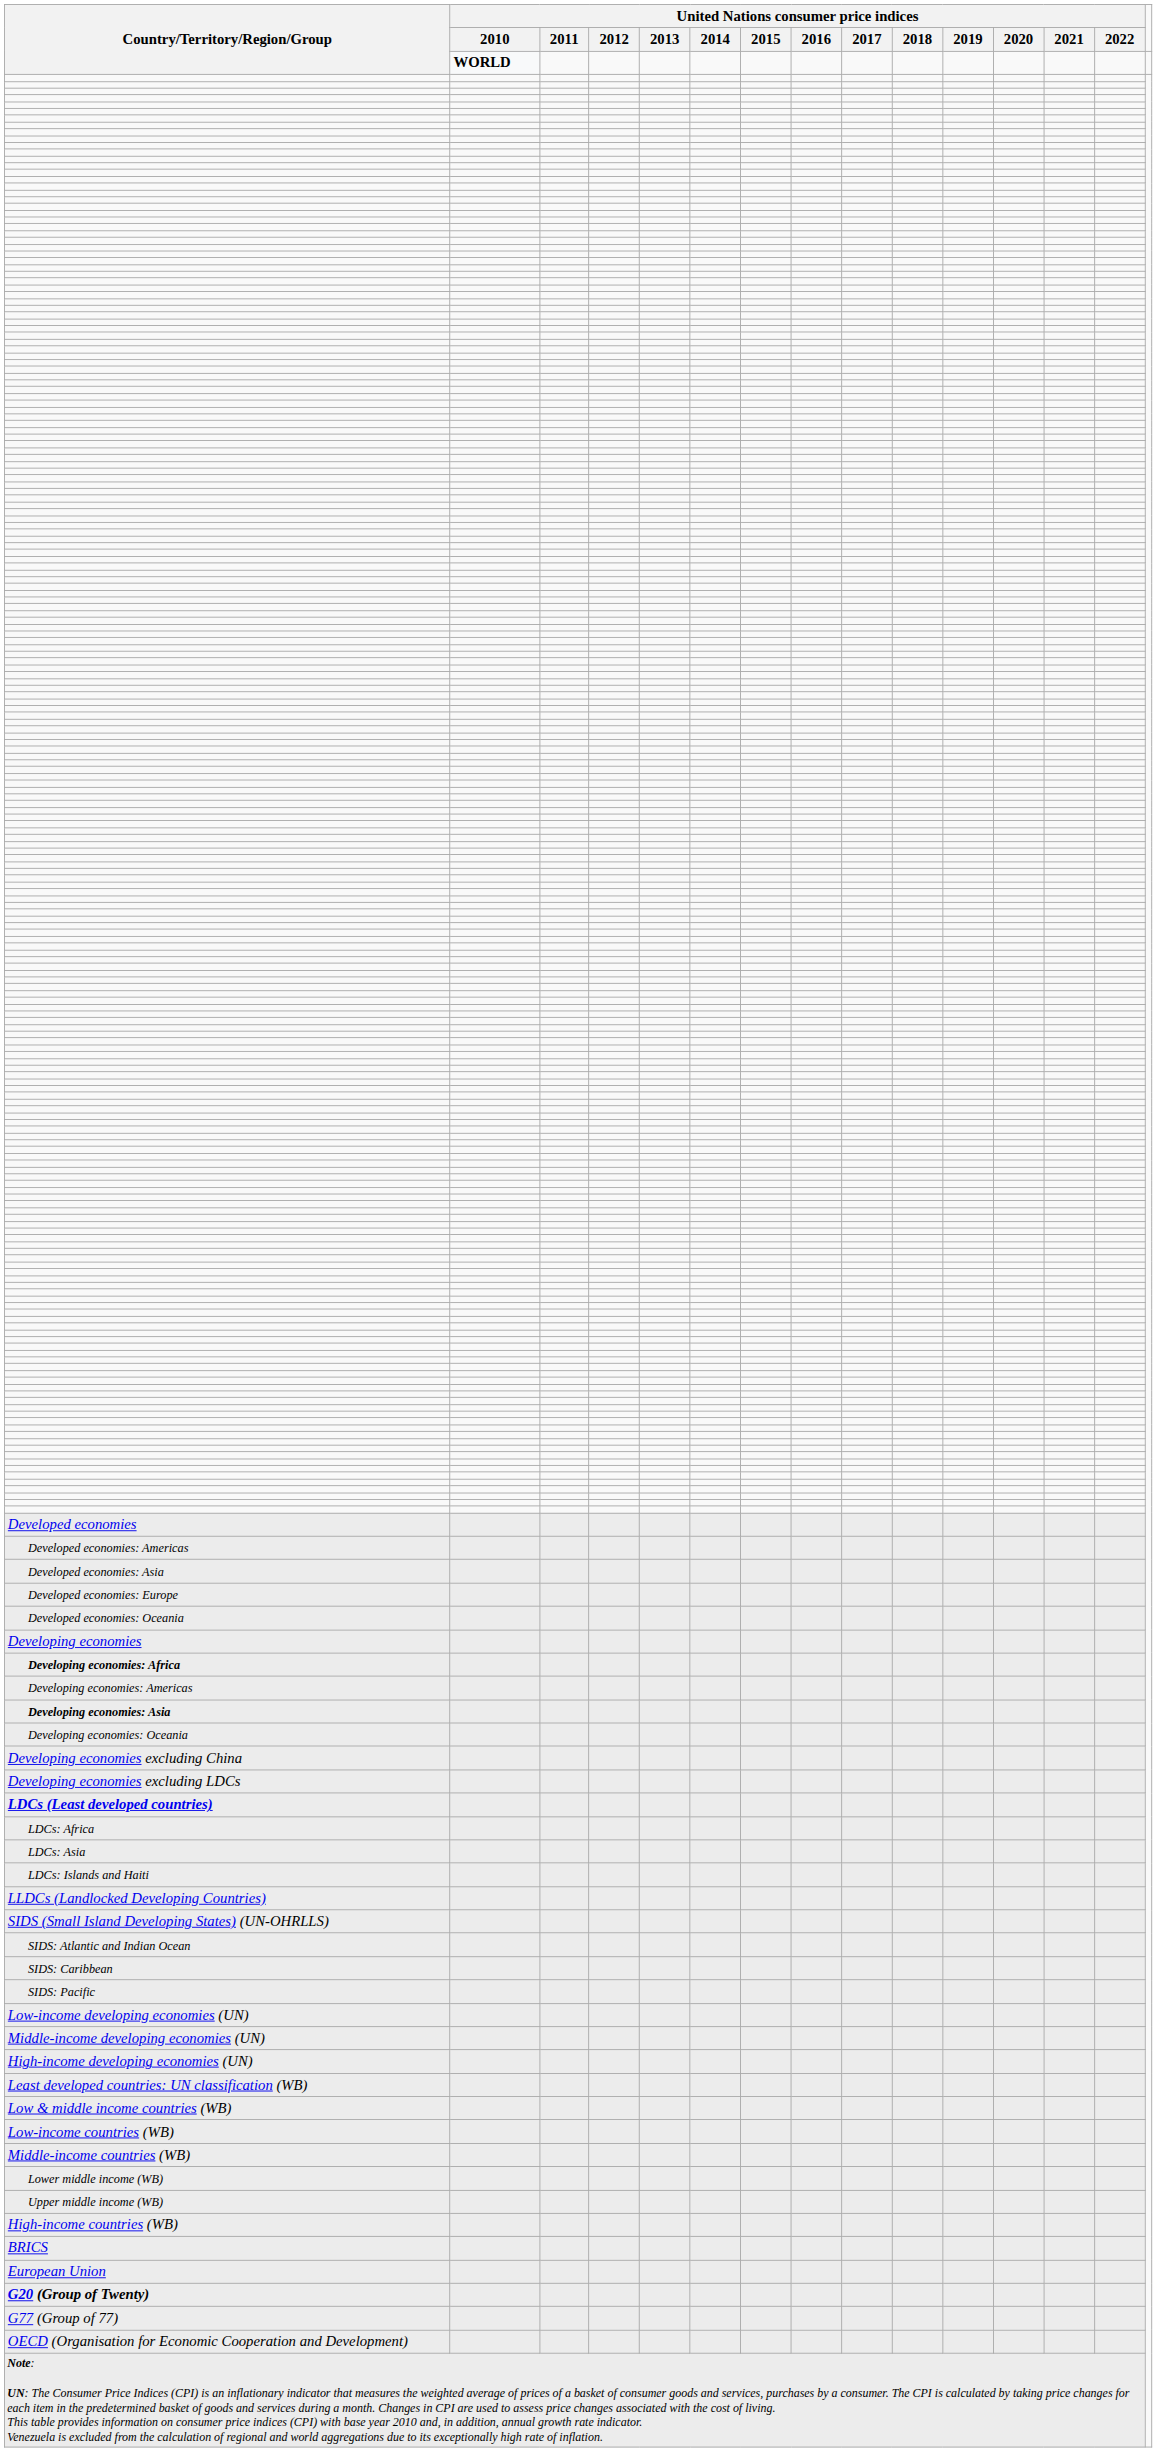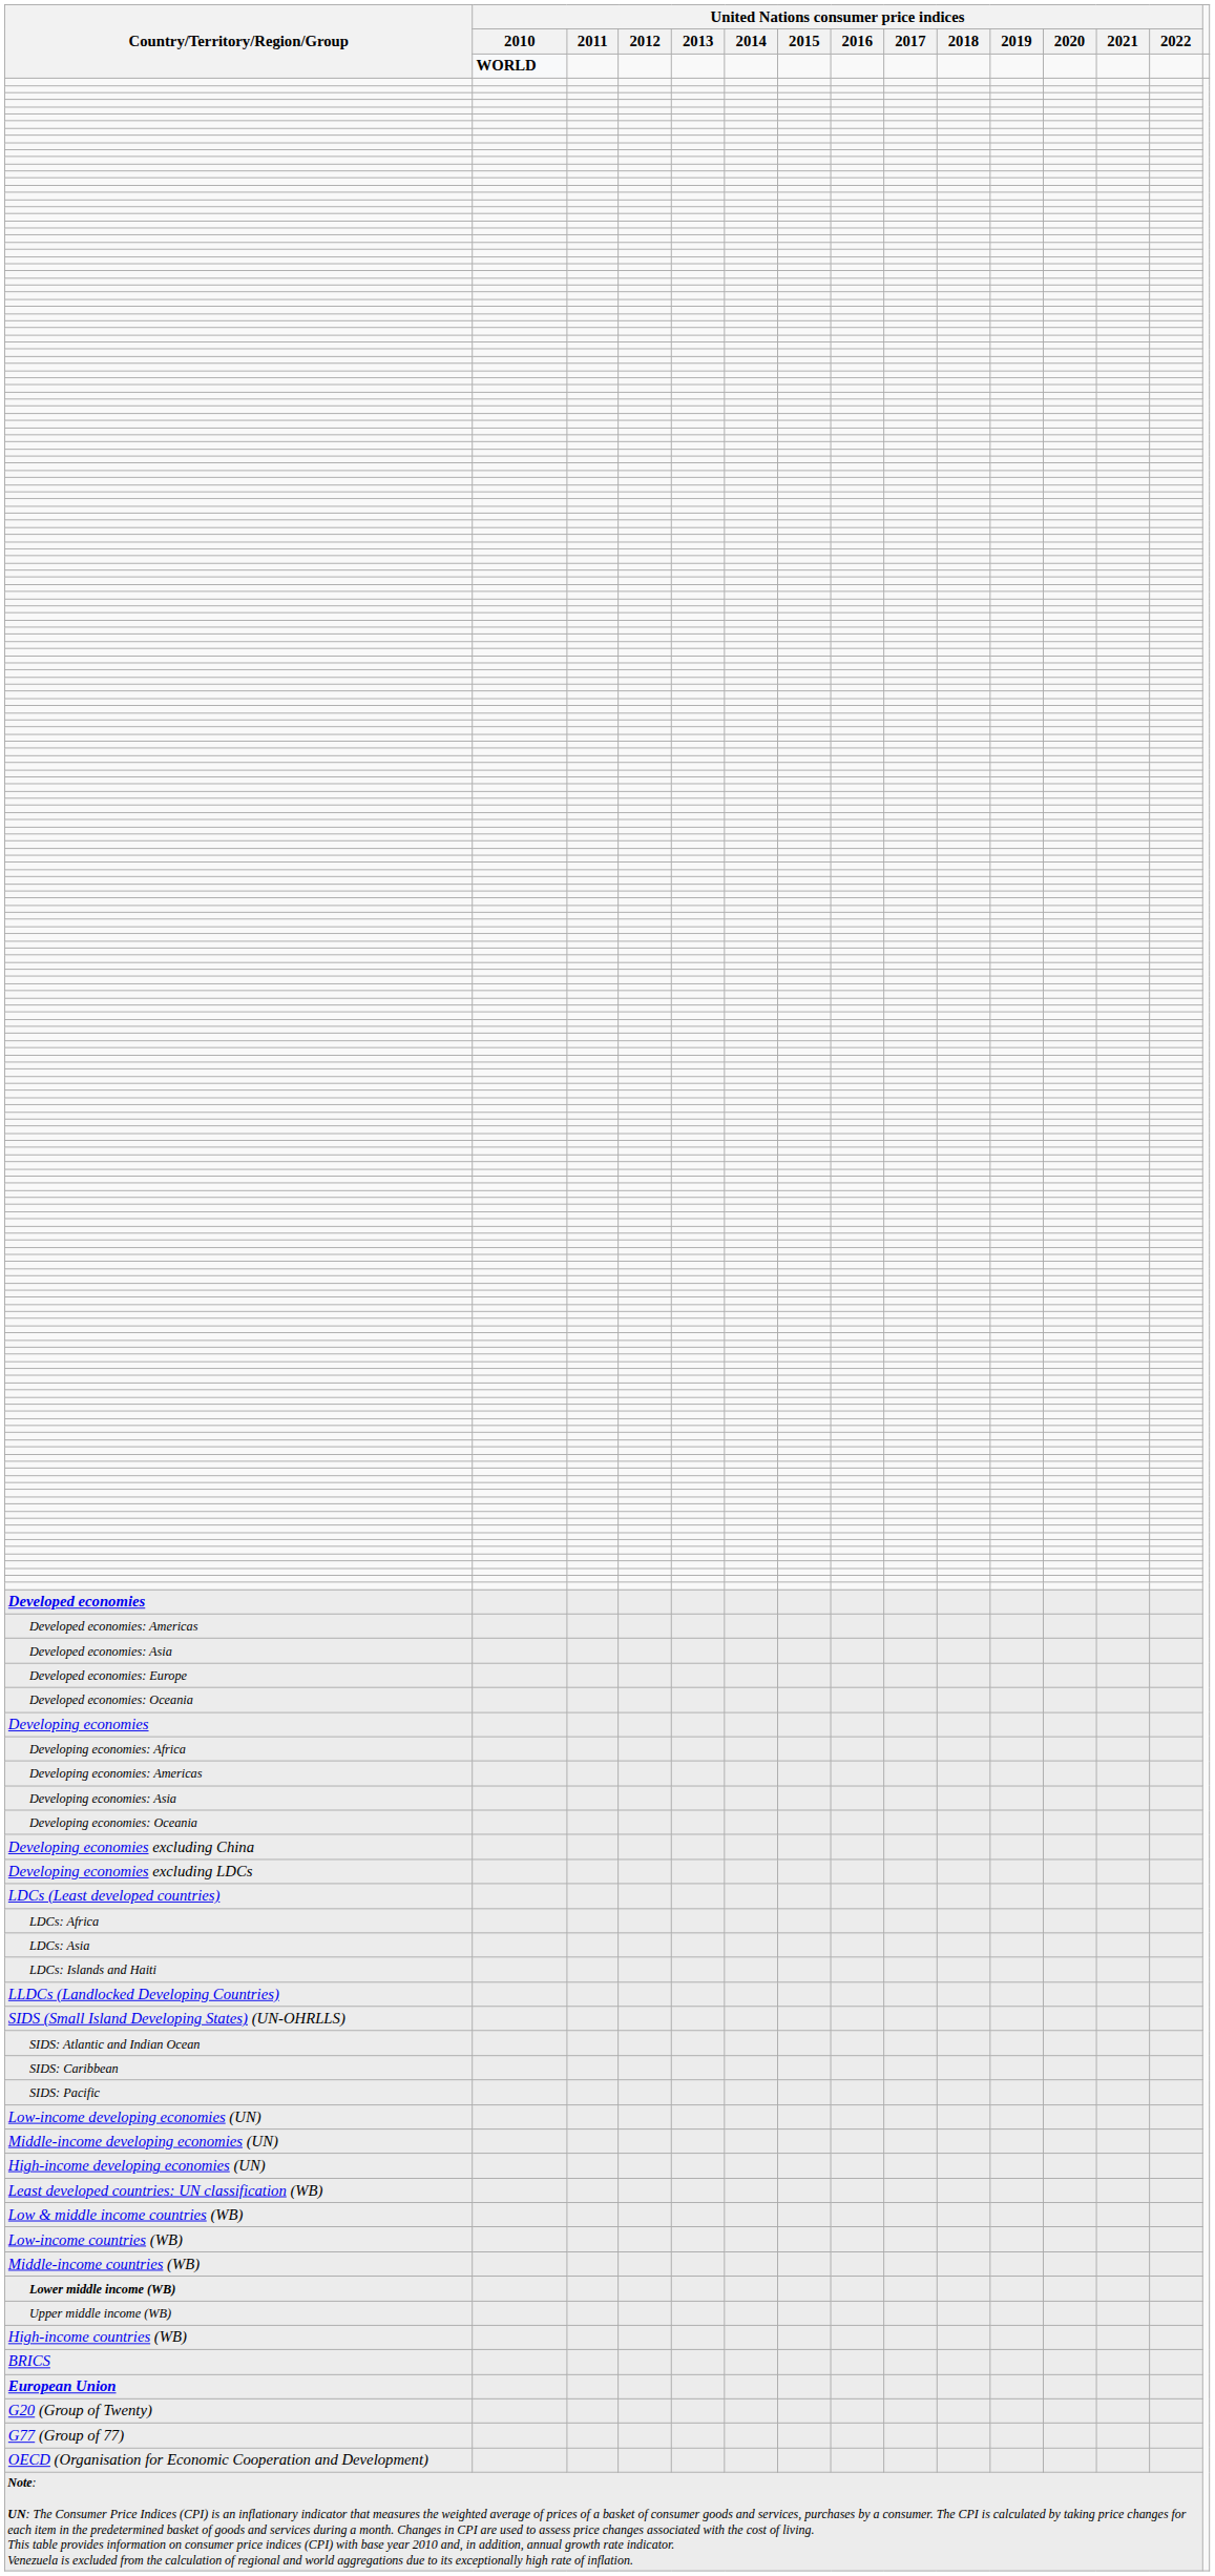Developed economies | Country/Territory/Region/Group: normal -> bold
Developing economies: Africa | Country/Territory/Region/Group: bold -> normal
Developing economies: Asia | Country/Territory/Region/Group: bold -> normal
LDCs (Least developed countries) | Country/Territory/Region/Group: bold -> normal
Lower middle income (WB) | Country/Territory/Region/Group: normal -> bold
European Union | Country/Territory/Region/Group: normal -> bold
G20 (Group of Twenty) | Country/Territory/Region/Group: bold -> normal
